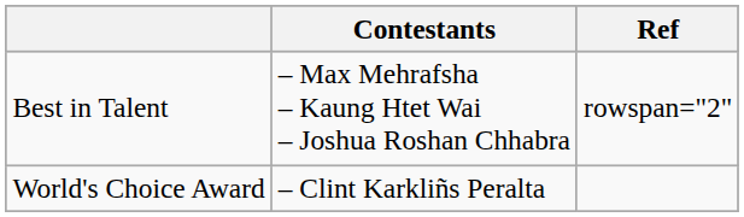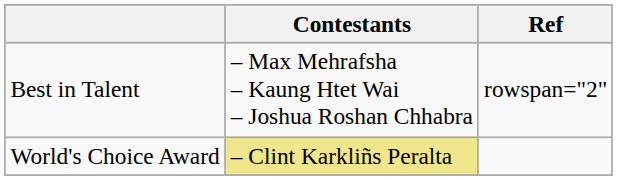World's Choice Award | Contestants: no background -> khaki background
